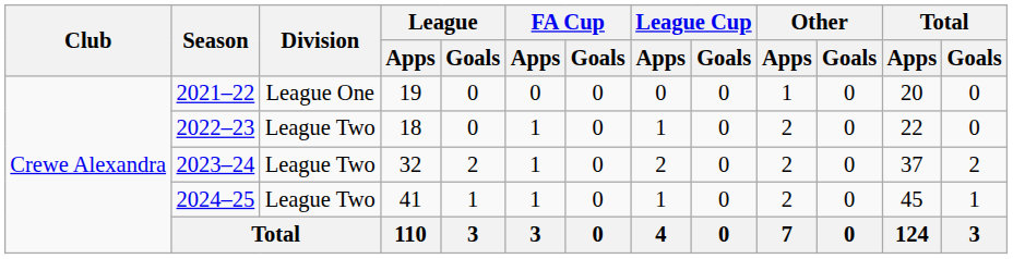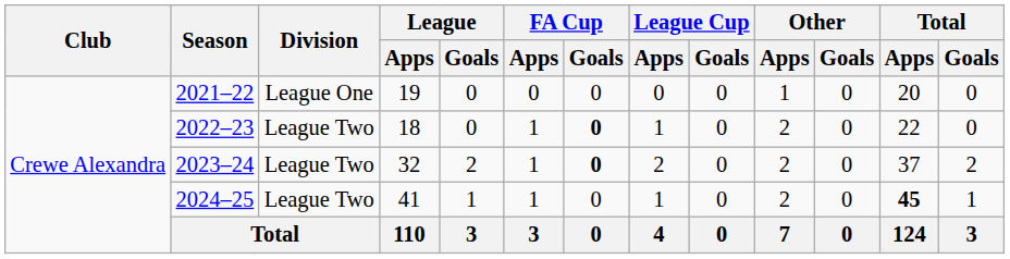2022–23 | FA Cup / Goals: normal -> bold
2023–24 | FA Cup / Goals: normal -> bold
2024–25 | Total / Apps: normal -> bold
